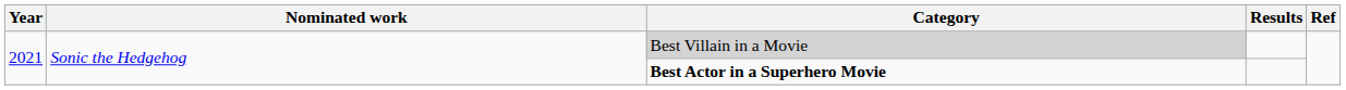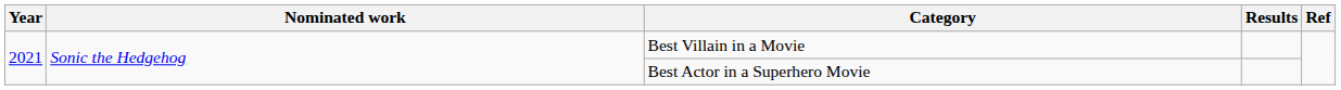Best Villain in a Movie | Category: lightgrey background -> no background
Best Actor in a Superhero Movie | Category: bold -> normal
